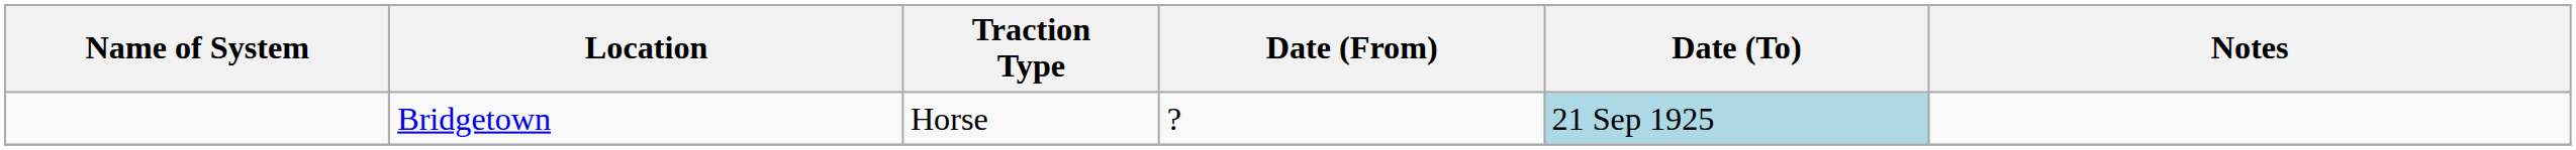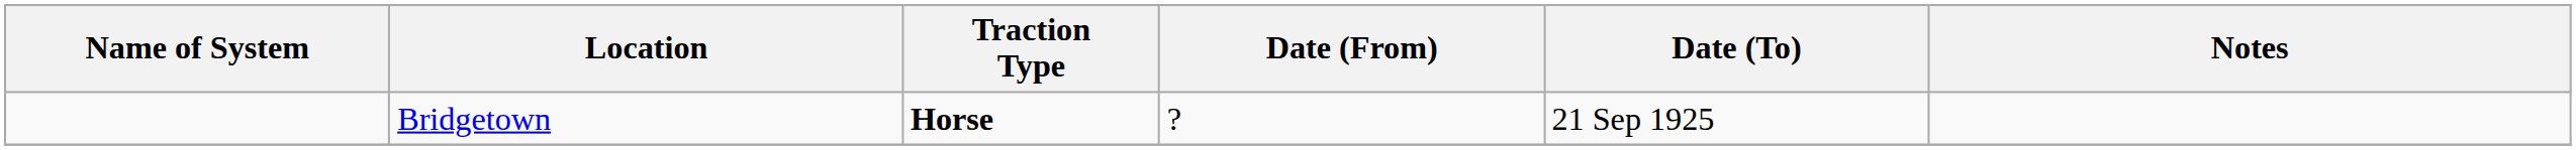Bridgetown | Traction Type: normal -> bold
Bridgetown | Date (To): lightblue background -> no background
